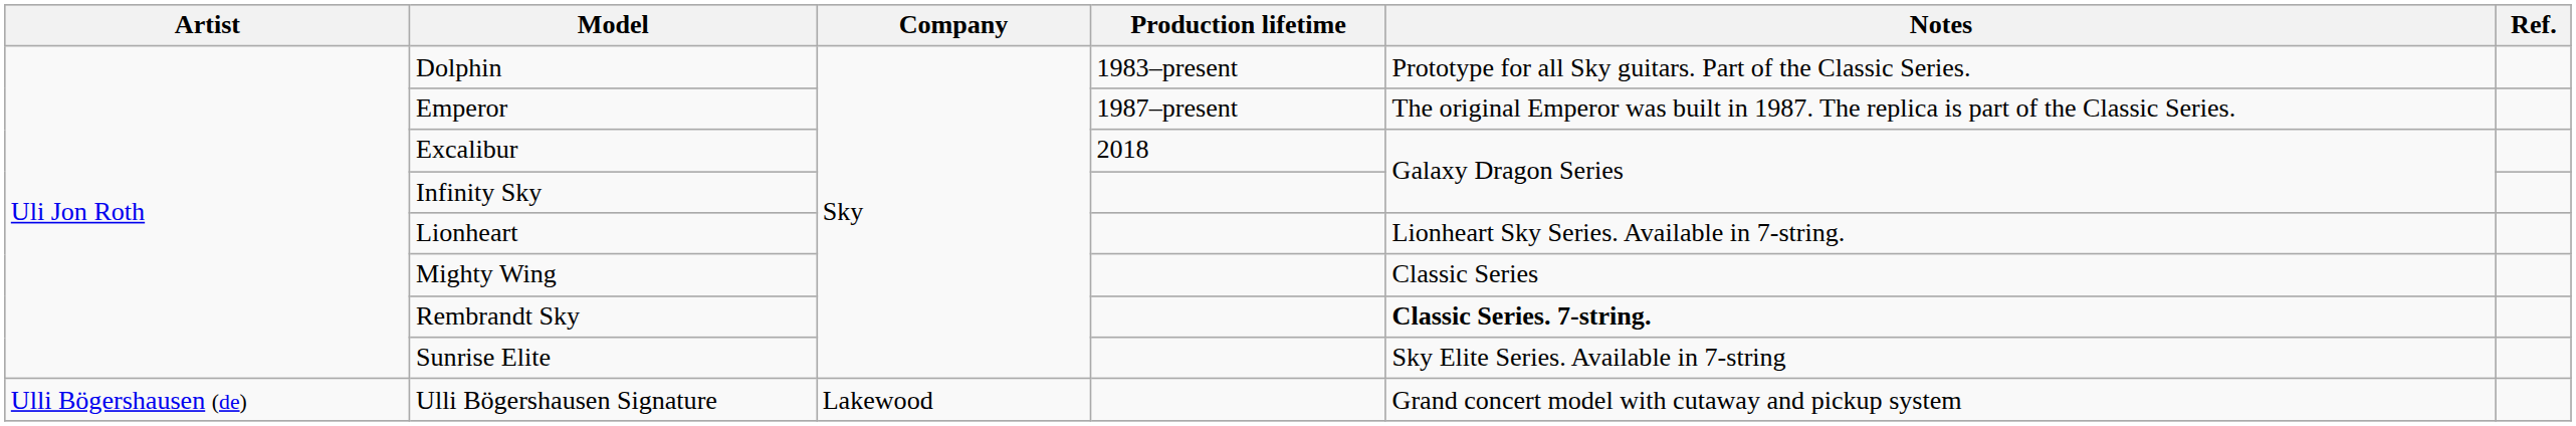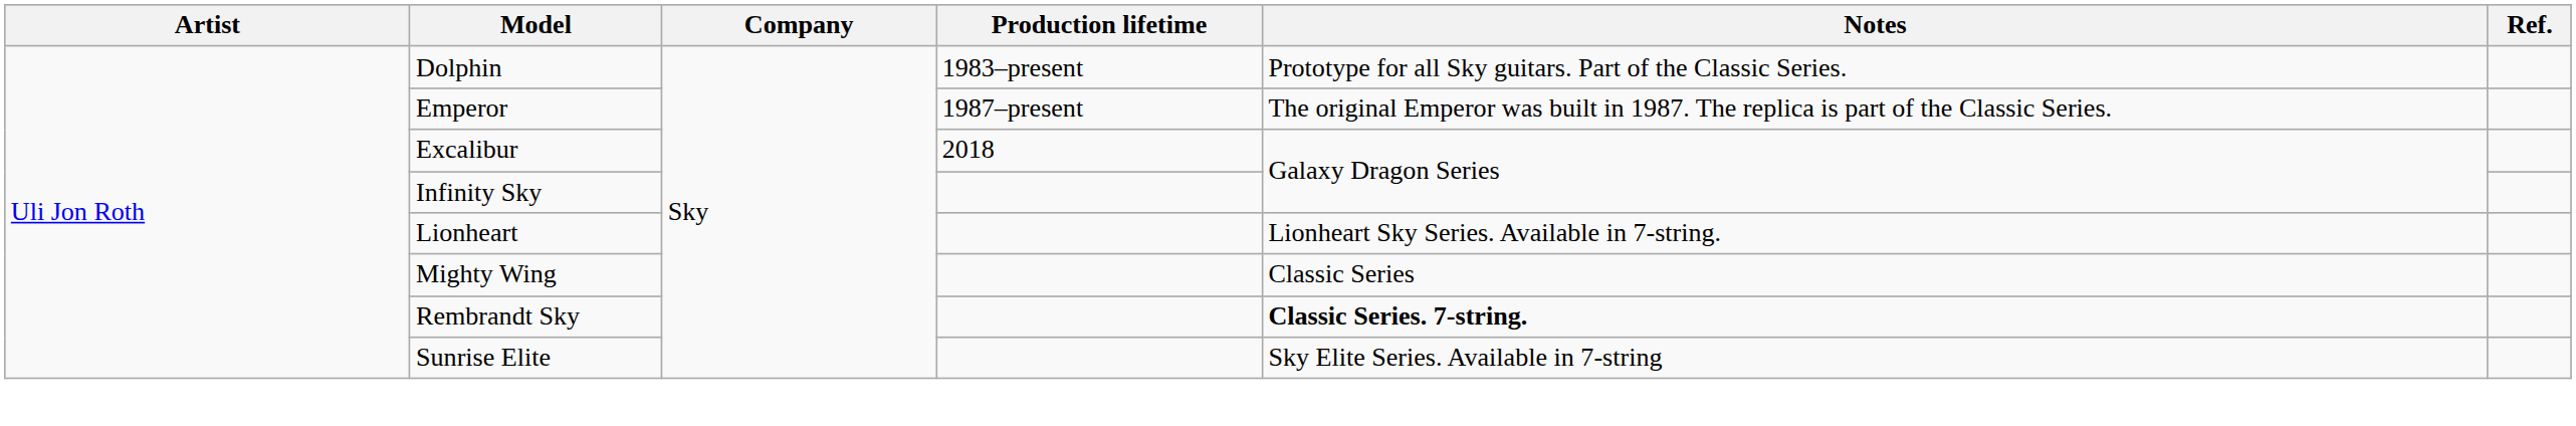- row: Ulli Bögershausen (de) | Ulli Bögershausen Signature | Lakewood | Grand concert model with cutaway and pickup system
